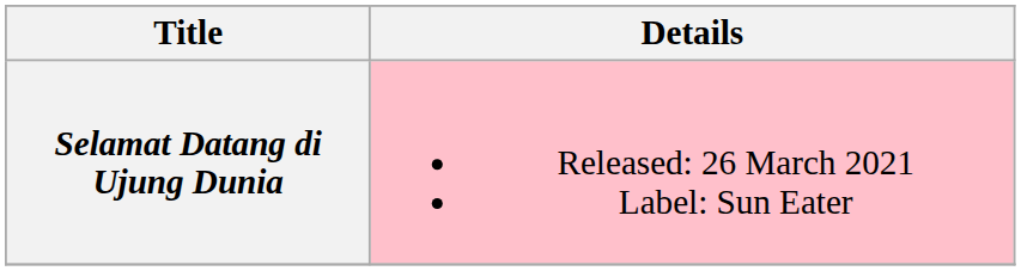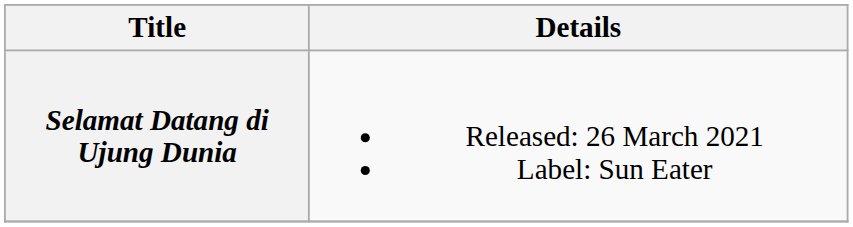Selamat Datang di Ujung Dunia | Details: pink background -> no background
